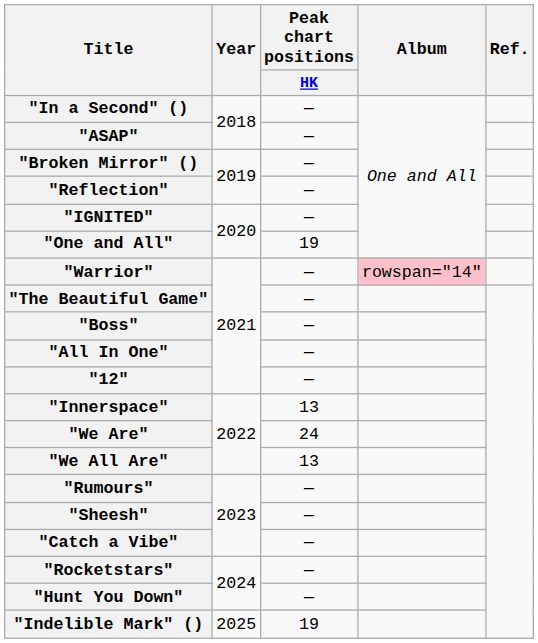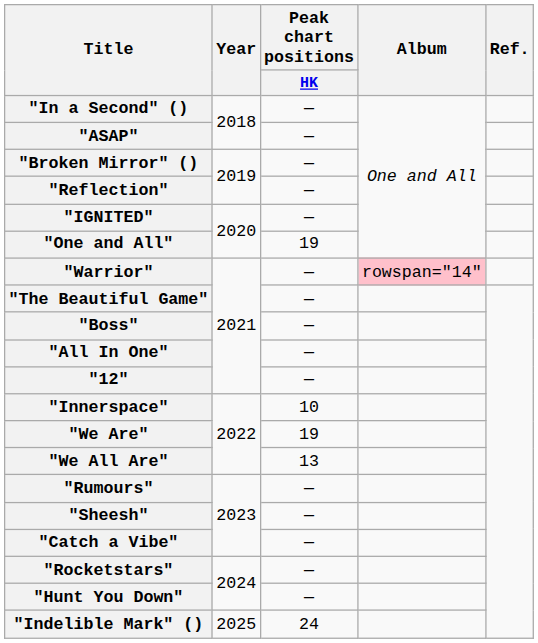"Innerspace" | Peak chart positions / HK: 13 -> 10
"We Are" | Peak chart positions / HK: 24 -> 19
"Indelible Mark" () | Peak chart positions / HK: 19 -> 24
